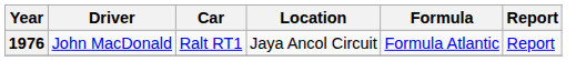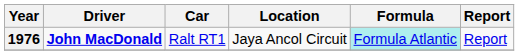1976 | Driver: normal -> bold
1976 | Formula: no background -> paleturquoise background
